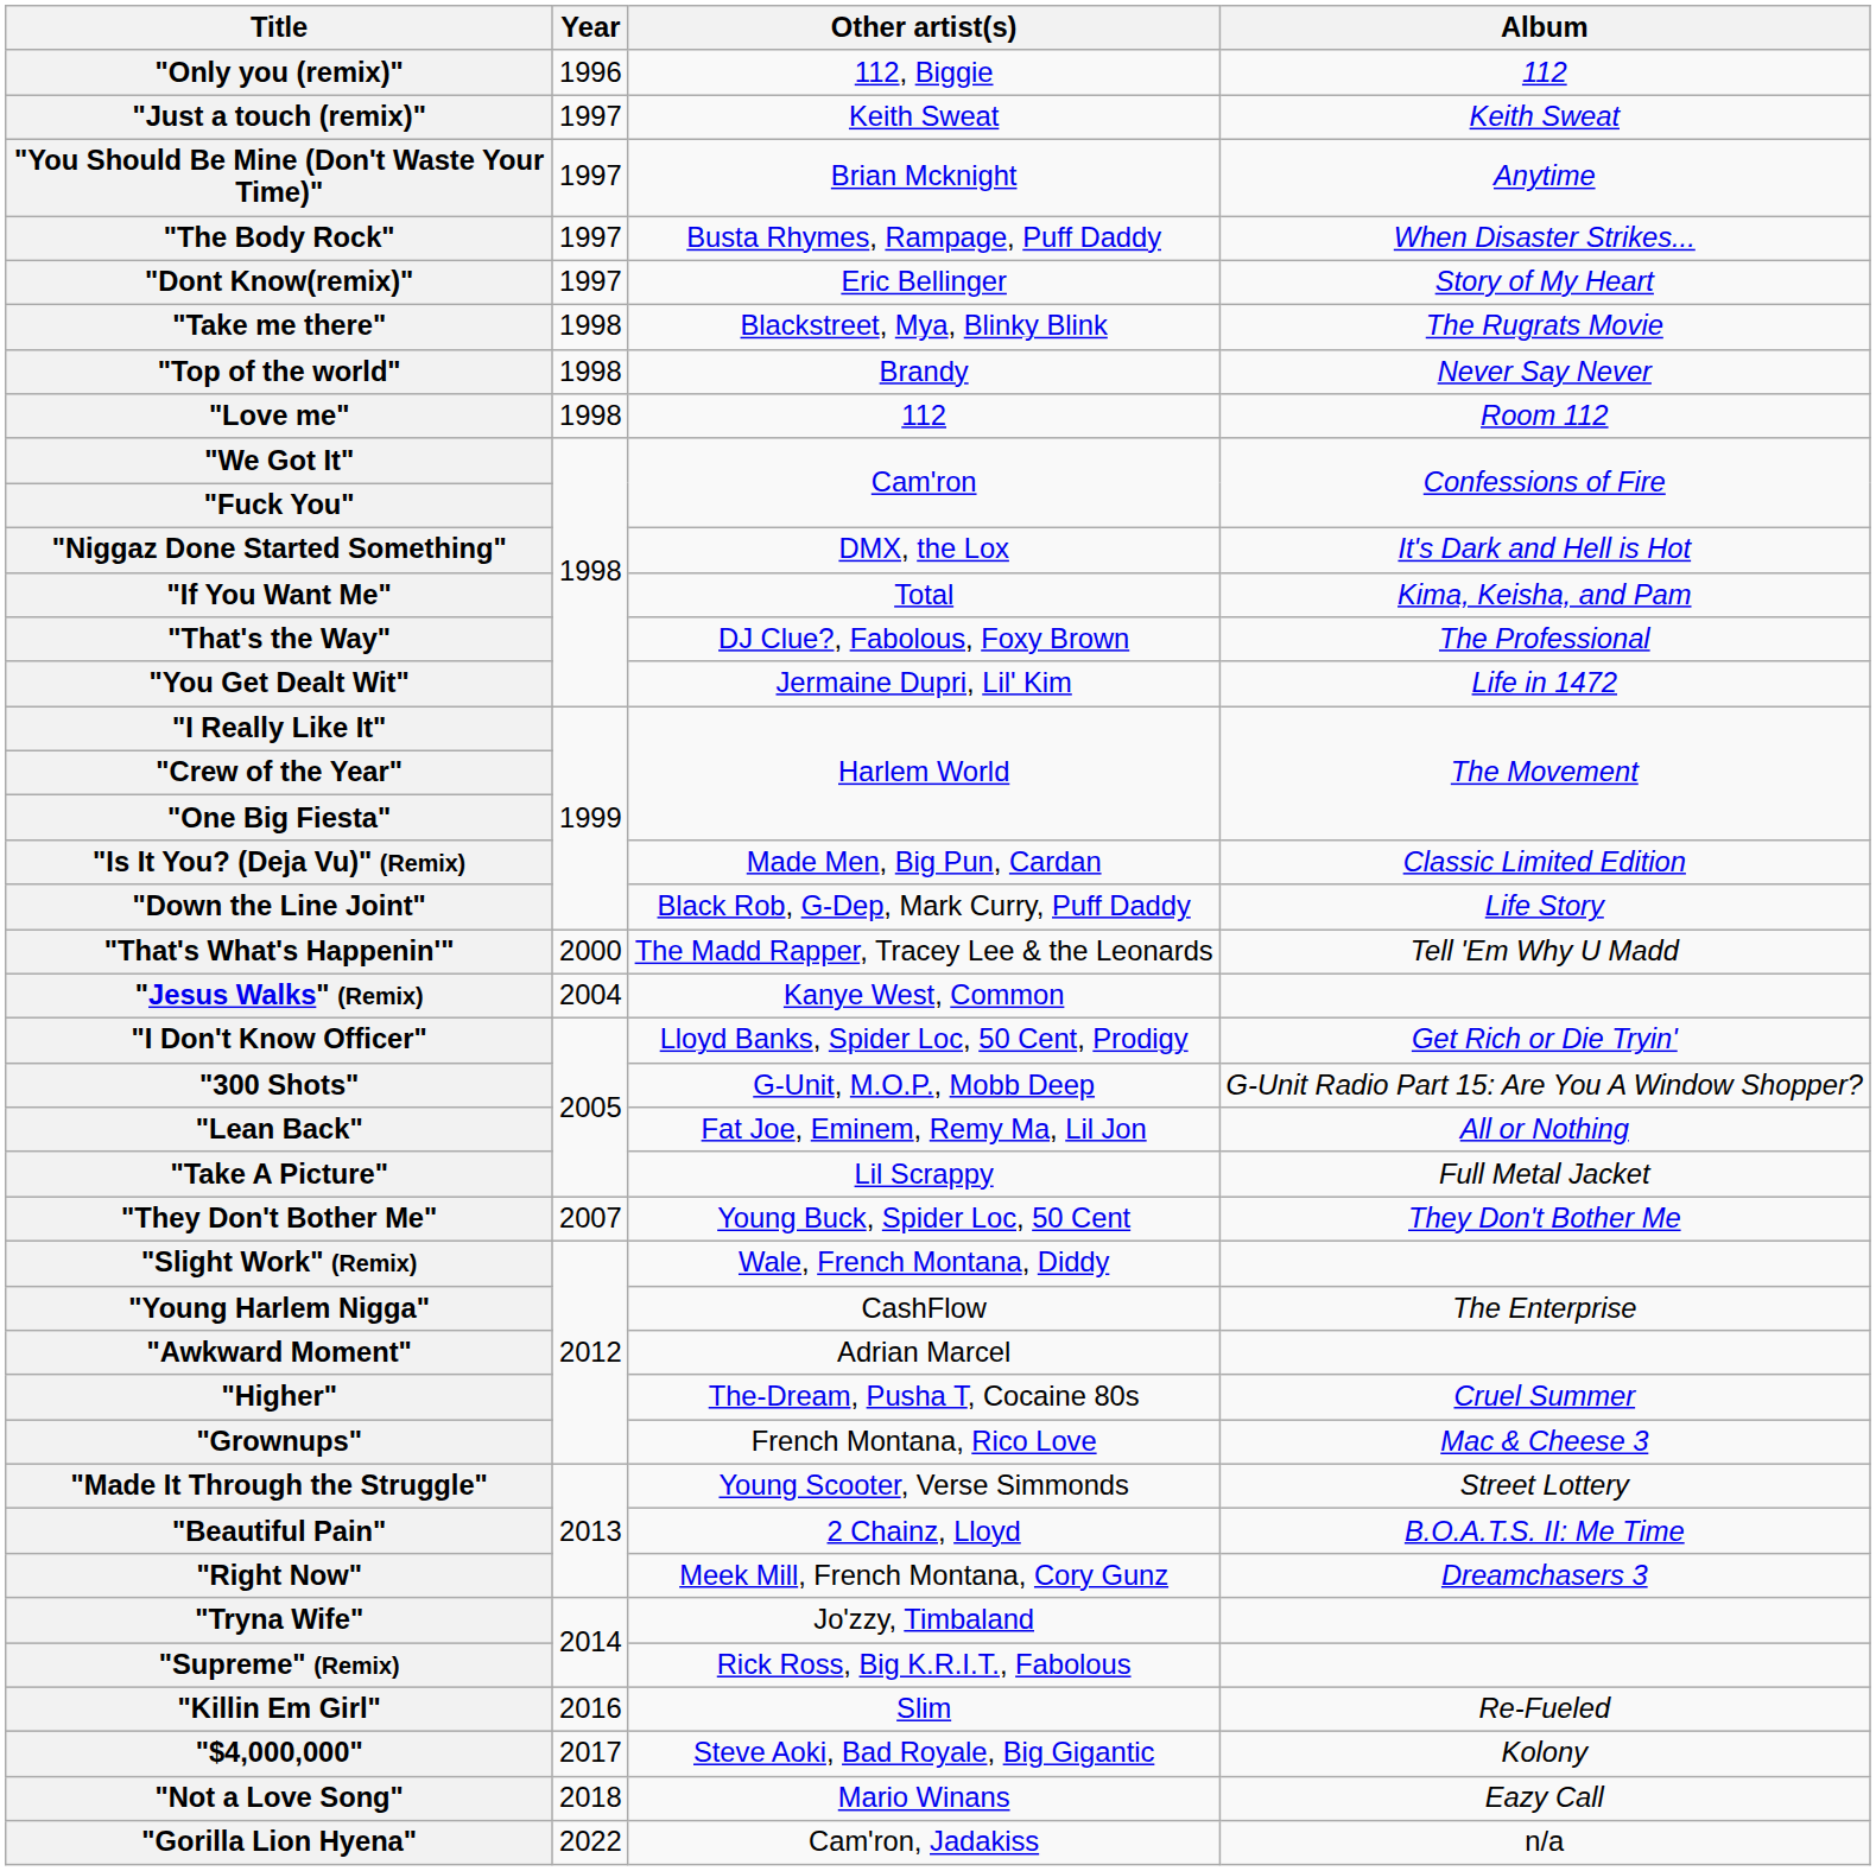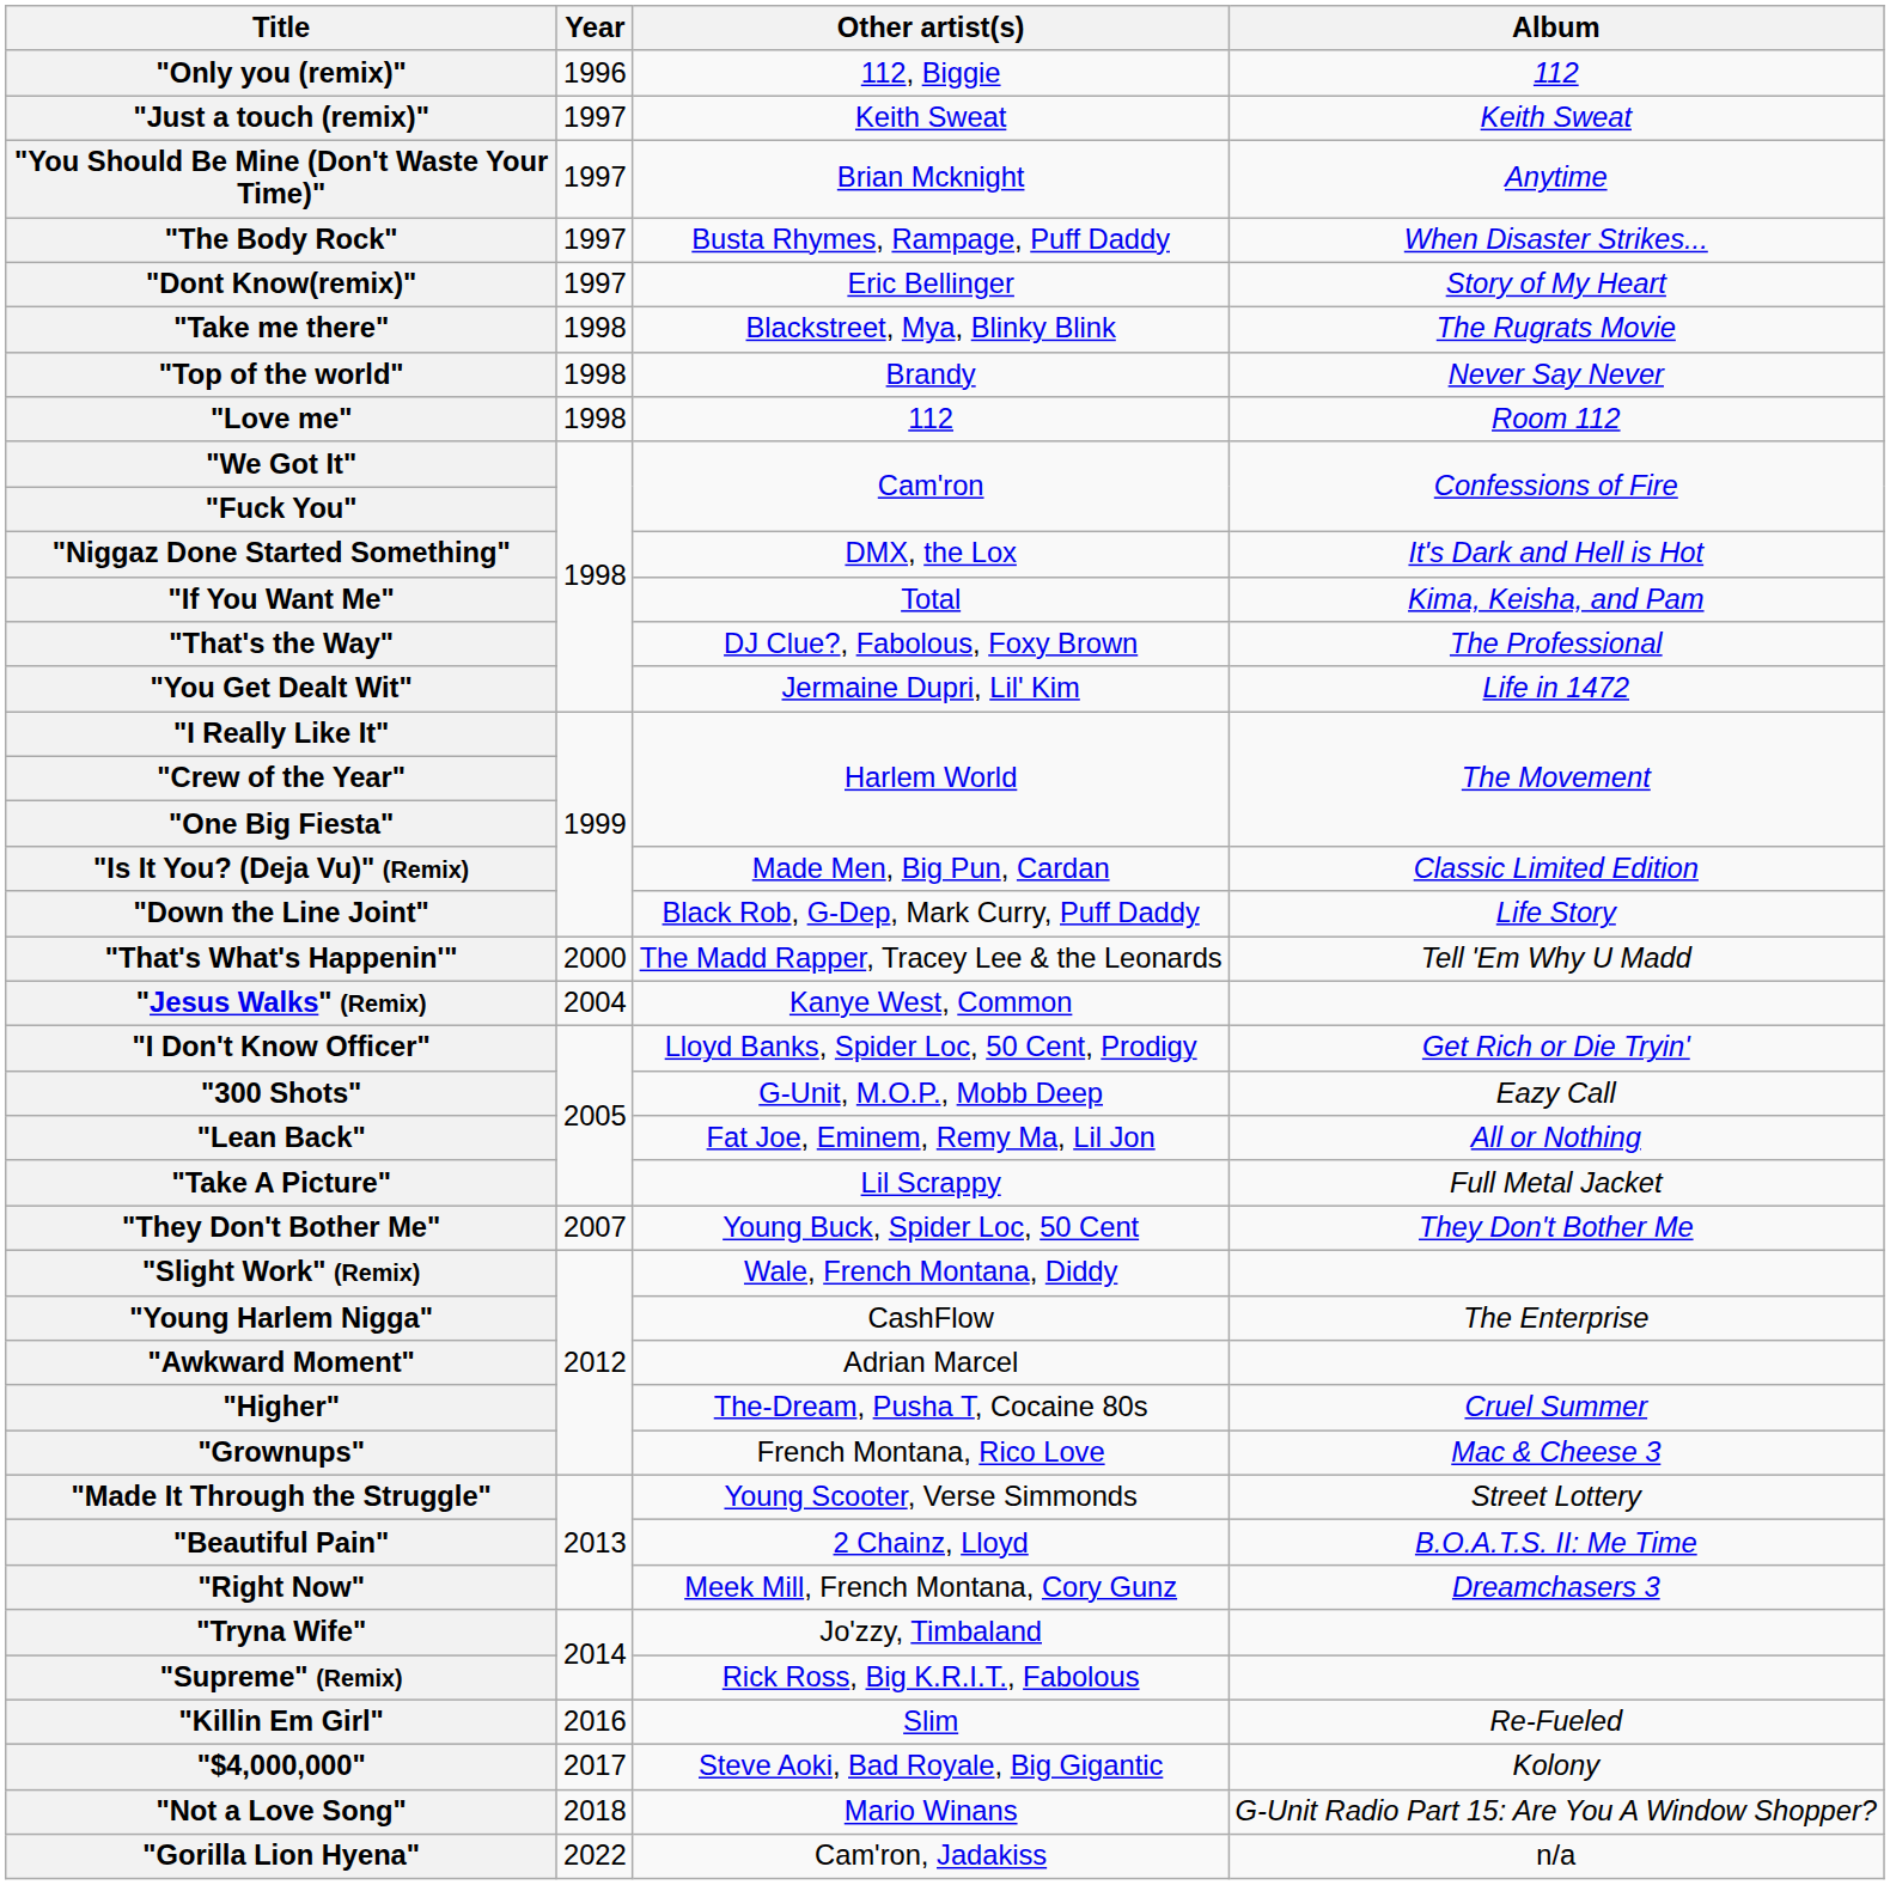"300 Shots" | Album: G-Unit Radio Part 15: Are You A Window Shopper? -> Eazy Call
"Not a Love Song" | Album: Eazy Call -> G-Unit Radio Part 15: Are You A Window Shopper?
